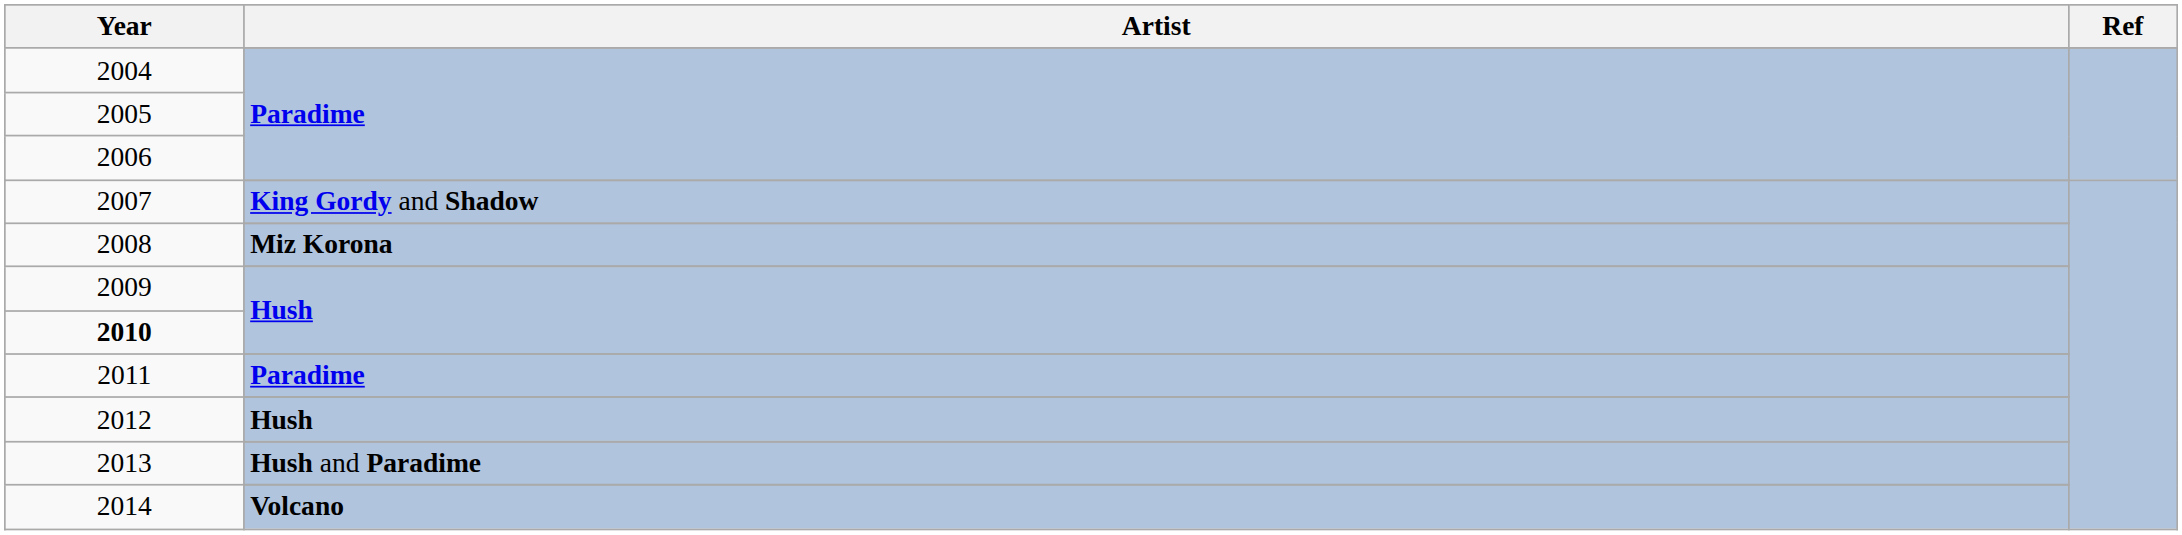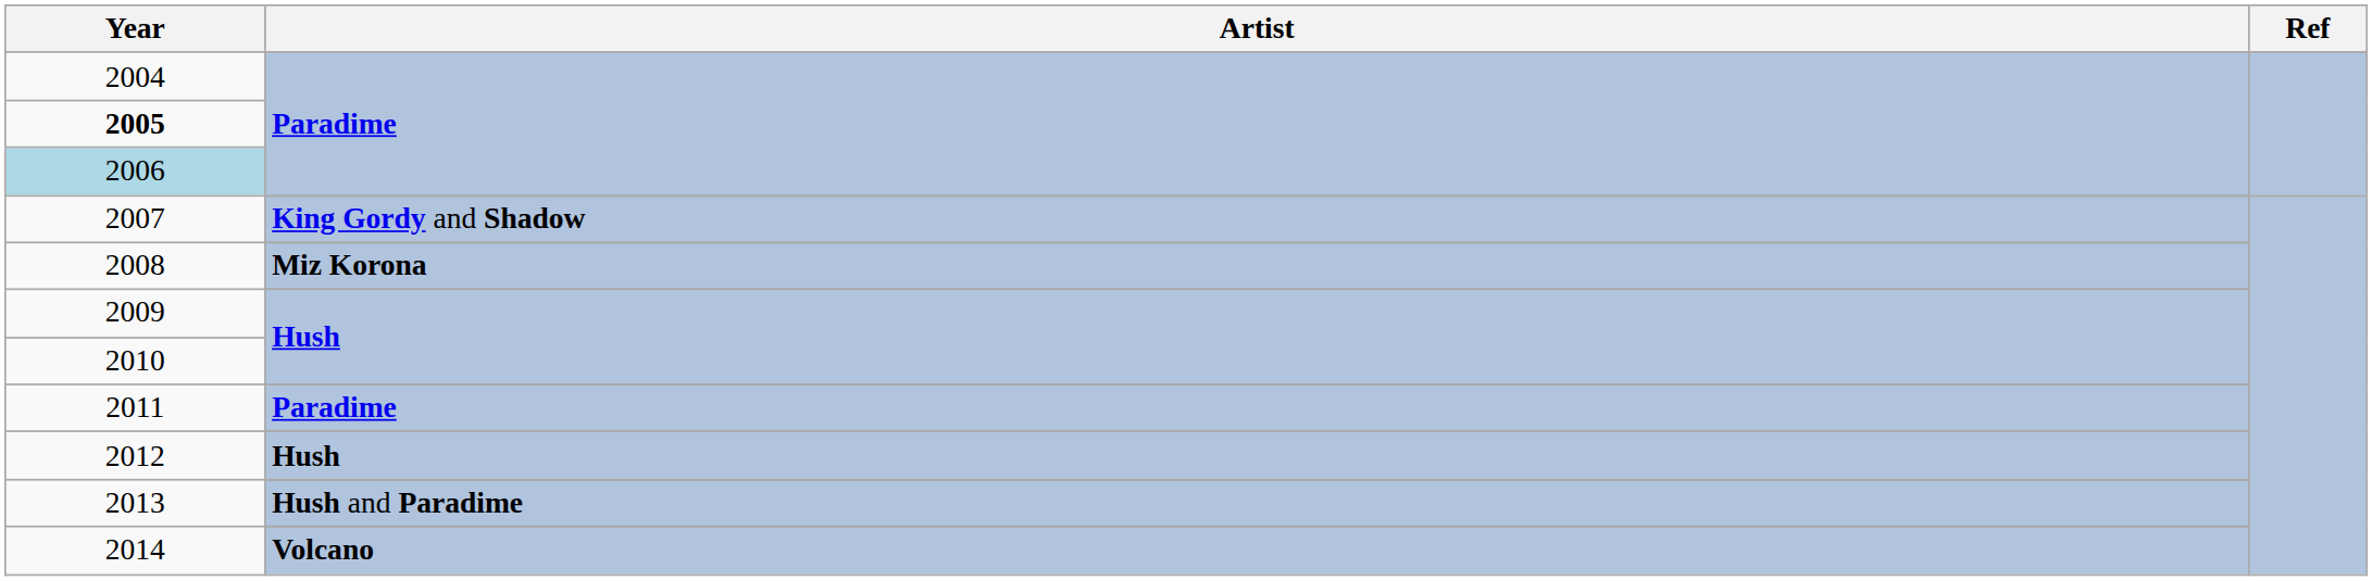2005 | Year: normal -> bold
2006 | Year: no background -> lightblue background
2010 | Year: bold -> normal
